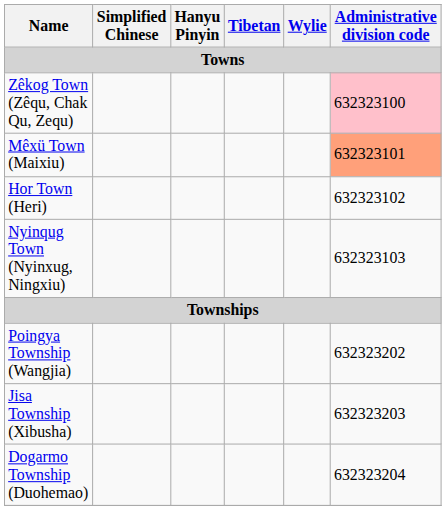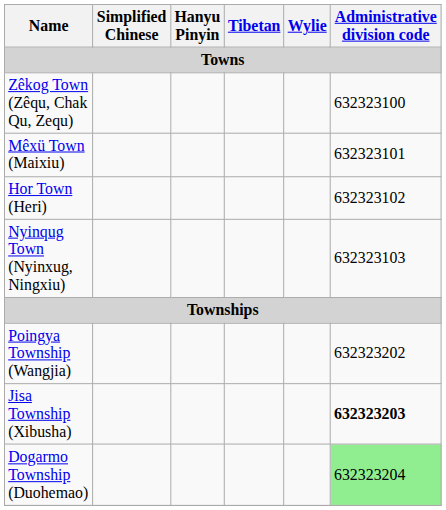Zêkog Town (Zêqu, Chak Qu, Zequ) | Administrative division code: pink background -> no background
Mêxü Town (Maixiu) | Administrative division code: lightsalmon background -> no background
Jisa Township (Xibusha) | Administrative division code: normal -> bold
Dogarmo Township (Duohemao) | Administrative division code: no background -> lightgreen background
